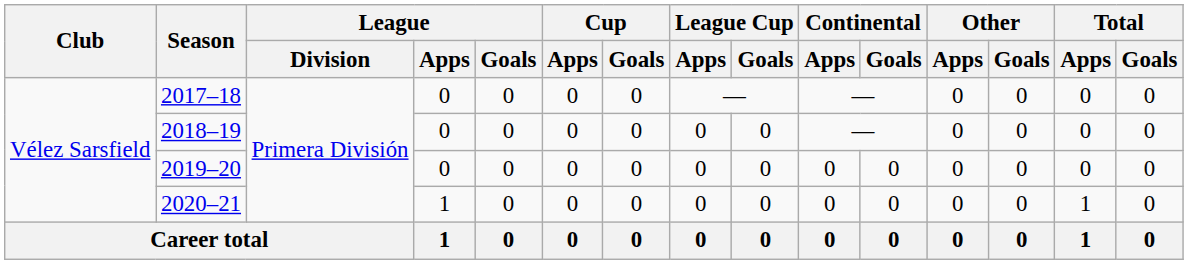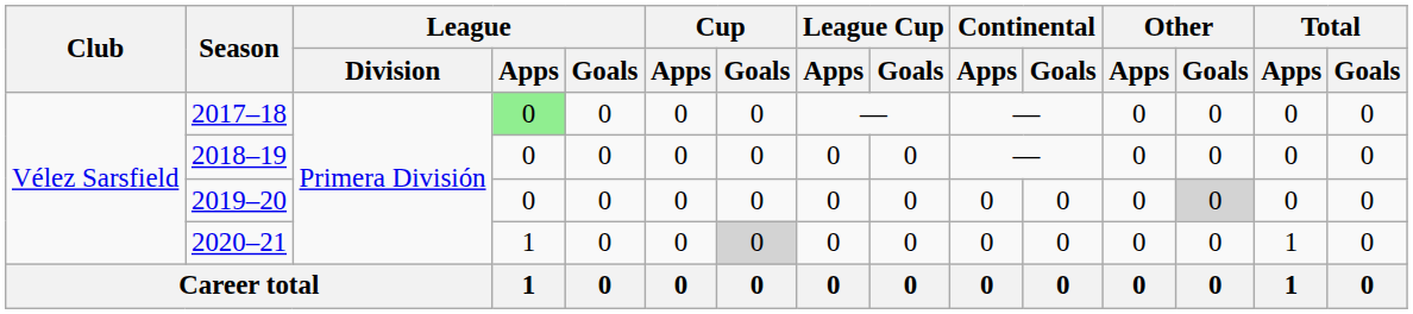2017–18 | League / Apps: no background -> lightgreen background
2019–20 | Other / Goals: no background -> lightgrey background
2020–21 | Cup / Goals: no background -> lightgrey background
